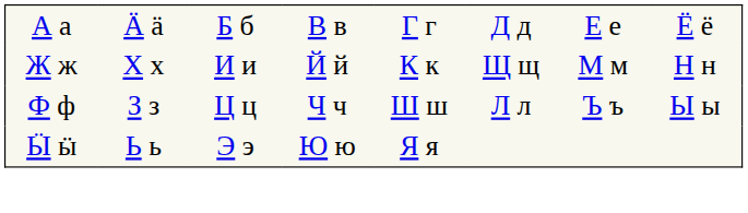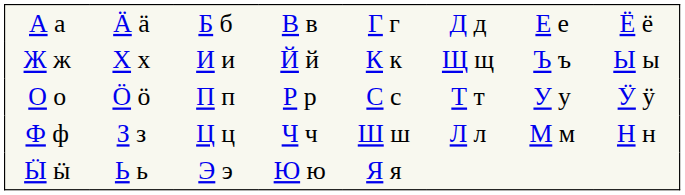Ж ж | column 7: М м -> Ъ ъ
Ж ж | column 8: Н н -> Ы ы
+ row: О о | Ӧ ӧ | П п | Р р | С с | Т т | У у | Ӱ ӱ
Ф ф | column 7: Ъ ъ -> М м
Ф ф | column 8: Ы ы -> Н н
